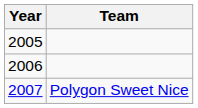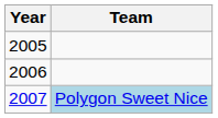2007 | Team: no background -> lightblue background
